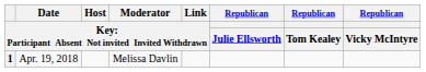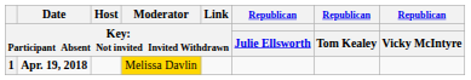1 | column 2: normal -> bold
1 | column 4: no background -> gold background
